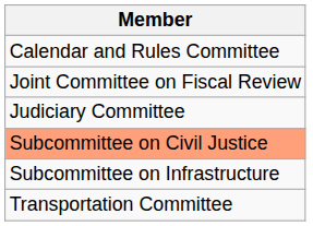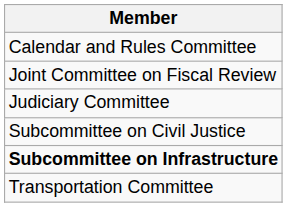row 5 | column 1: lightsalmon background -> no background
row 6 | column 1: normal -> bold
